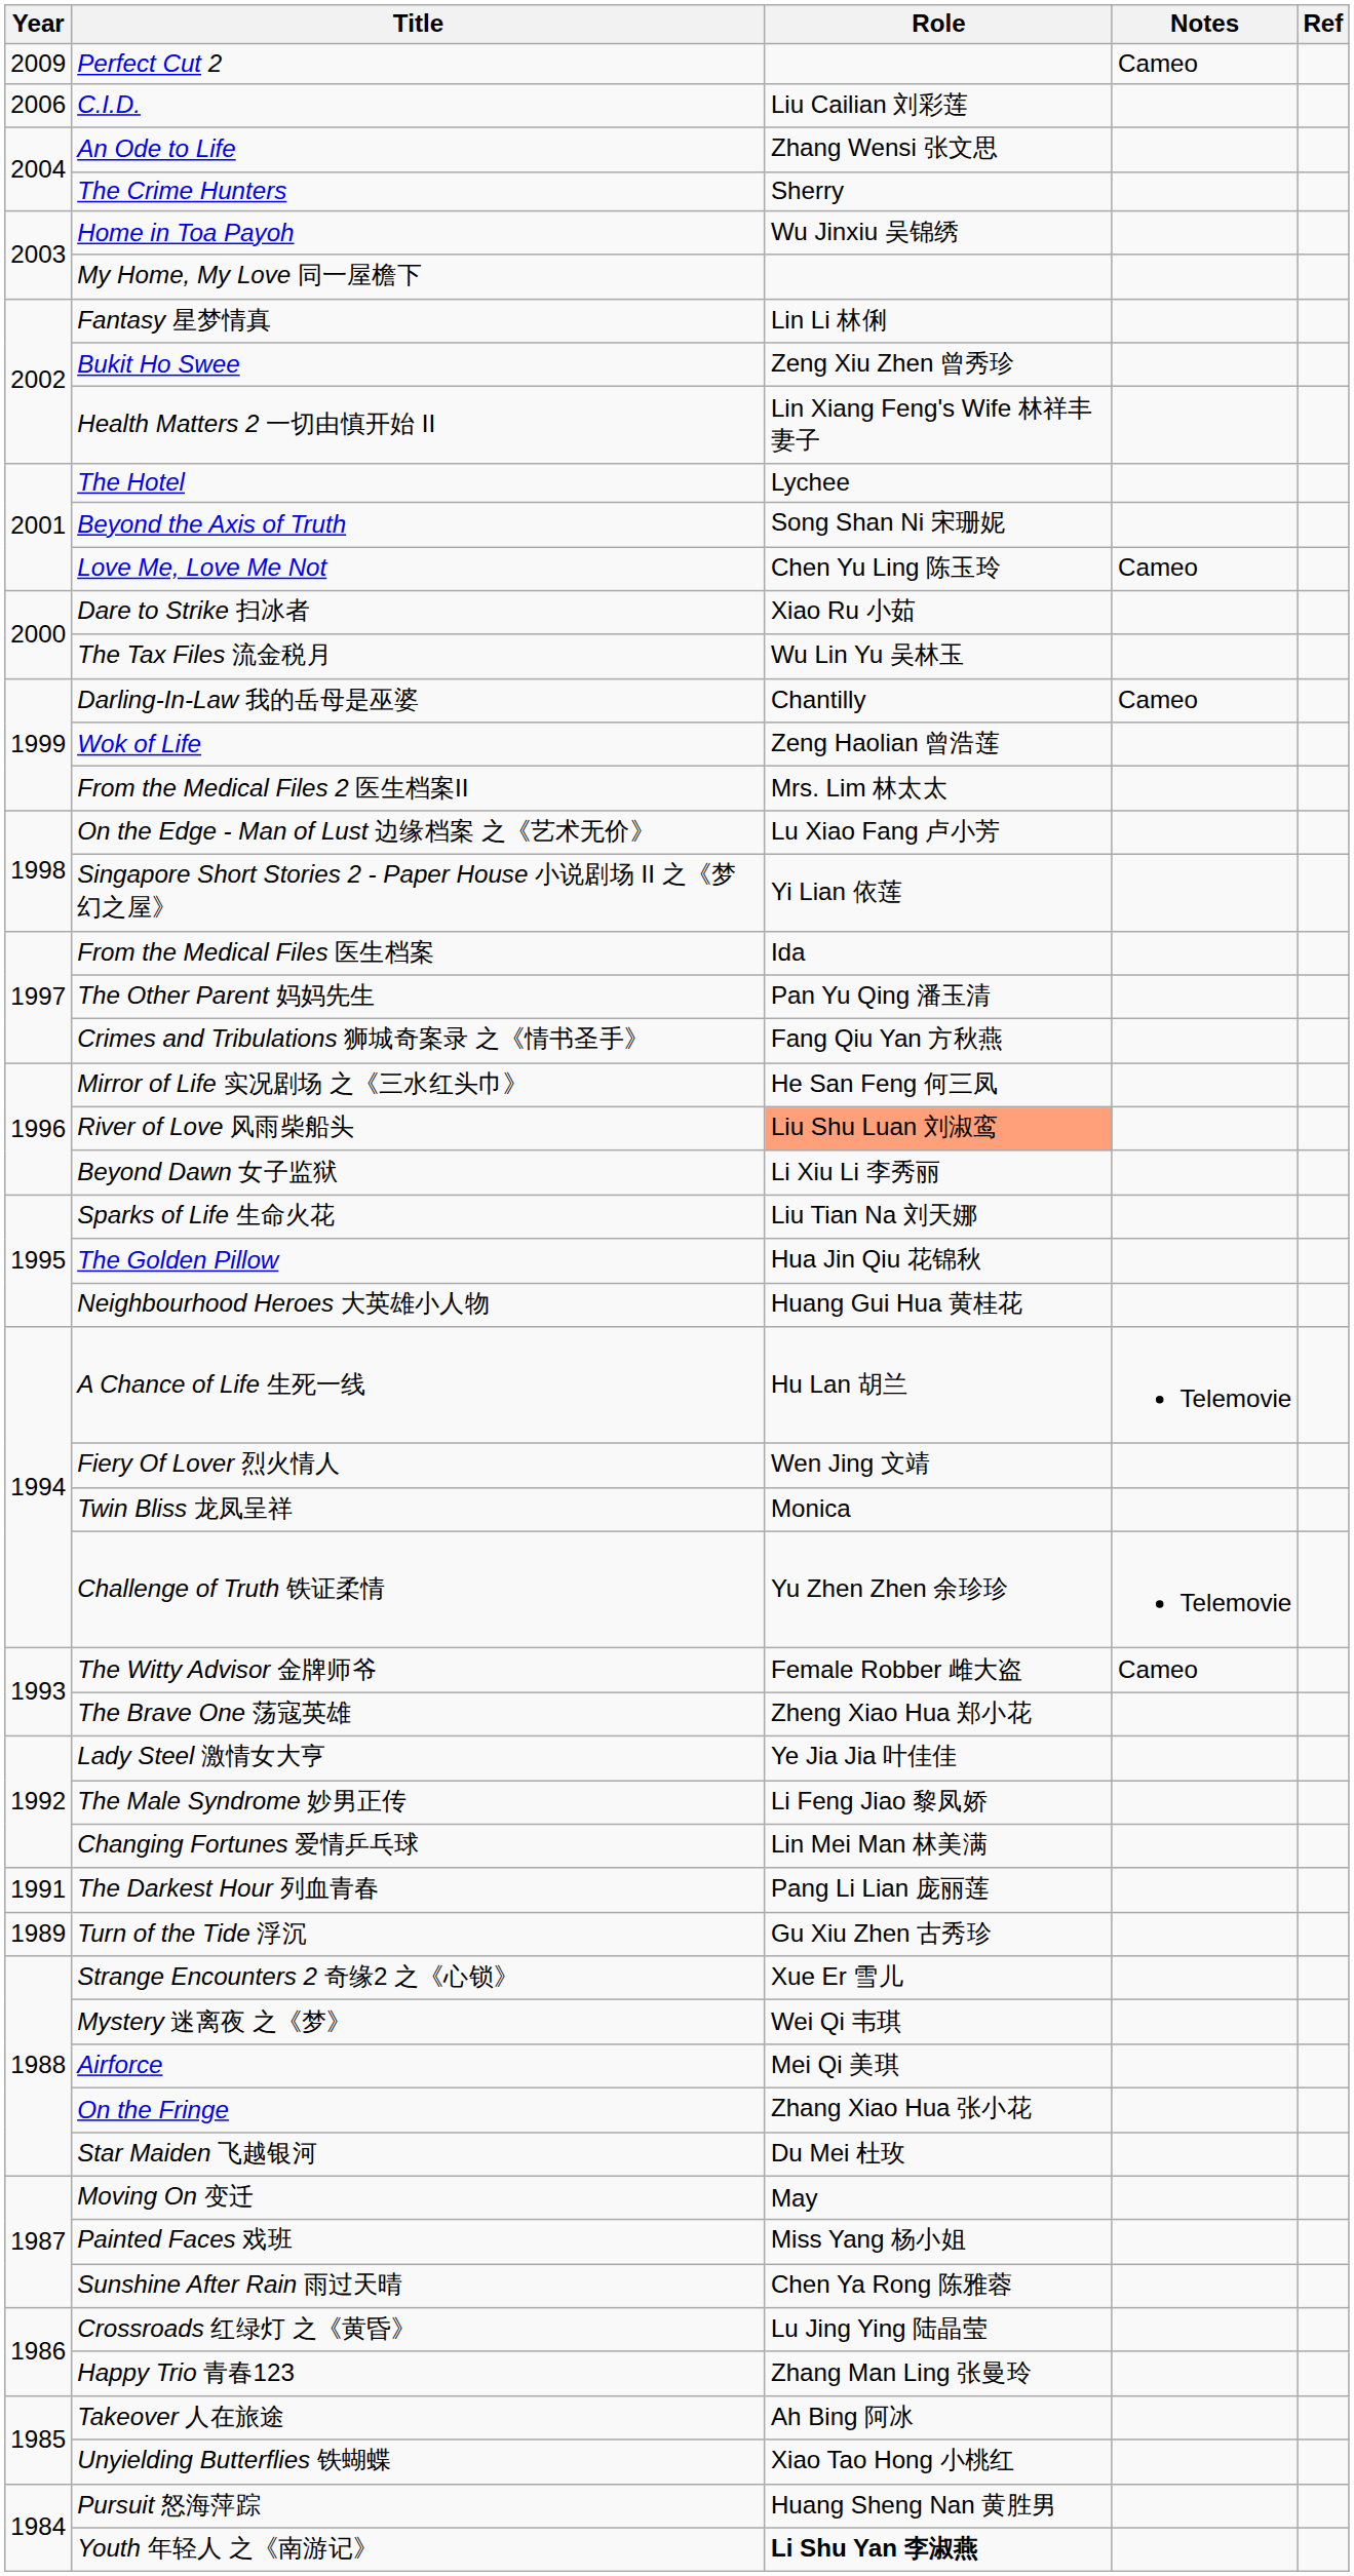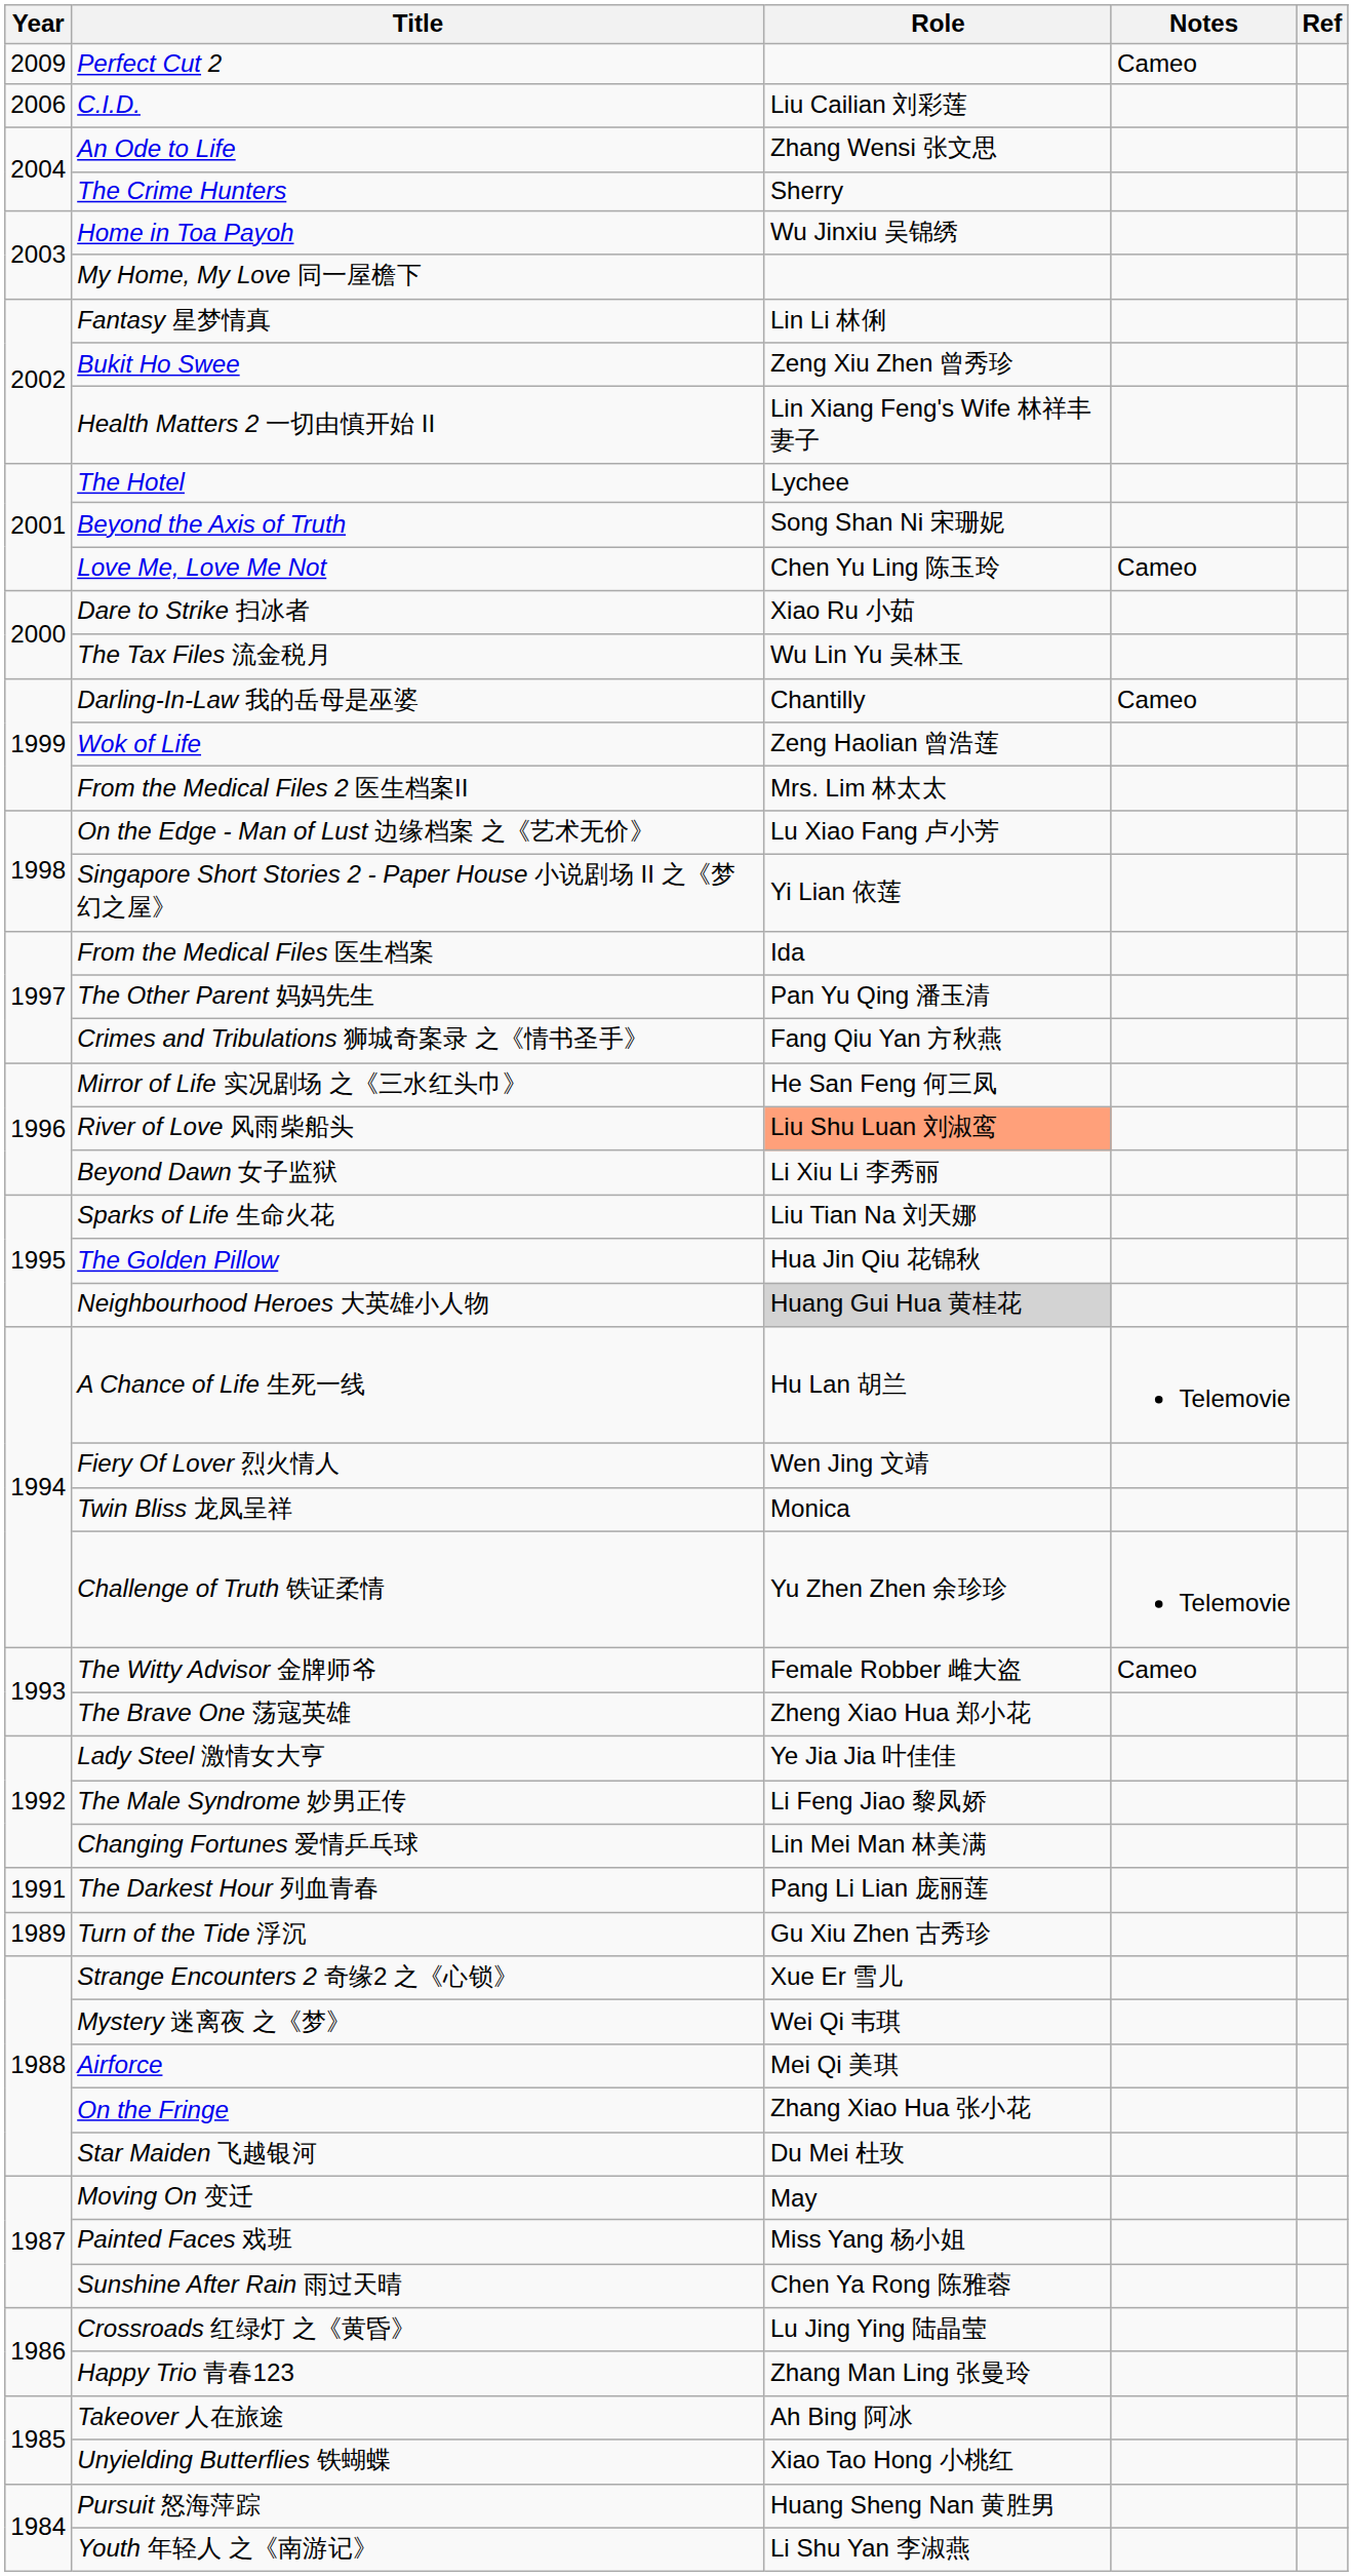Neighbourhood Heroes 大英雄小人物 | Role: no background -> lightgrey background
Youth 年轻人 之《南游记》 | Role: bold -> normal
